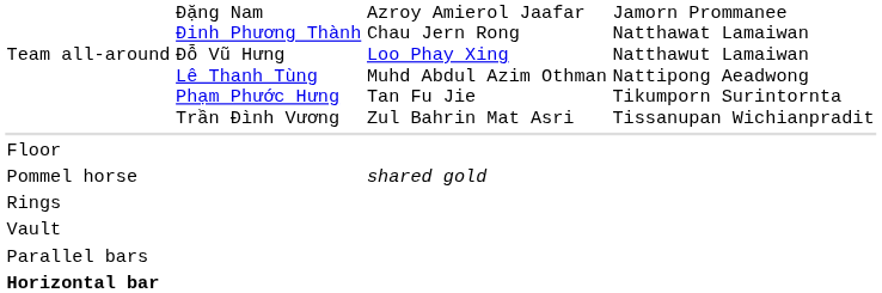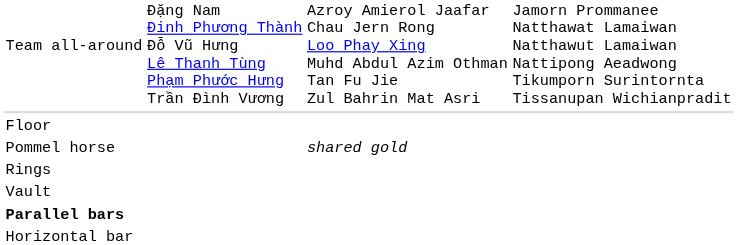Parallel bars | column 1: normal -> bold
Horizontal bar | column 1: bold -> normal
